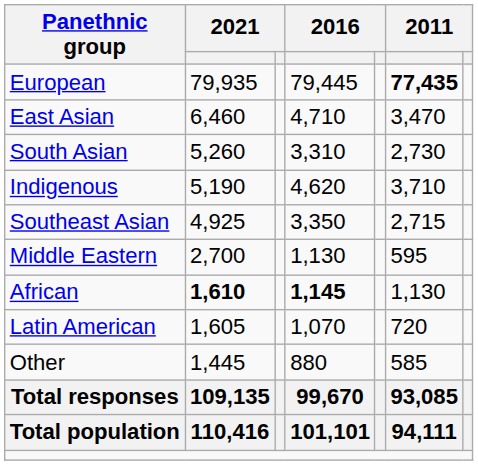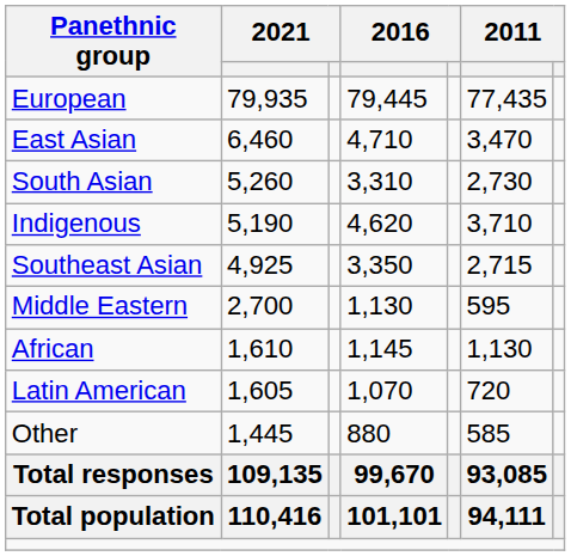European | column 6: bold -> normal
African | column 2: bold -> normal
African | column 4: bold -> normal
